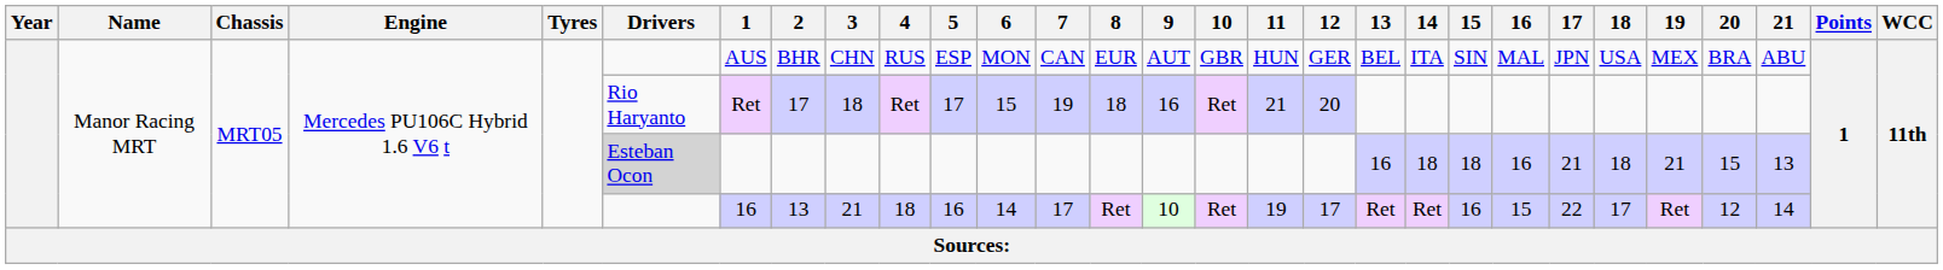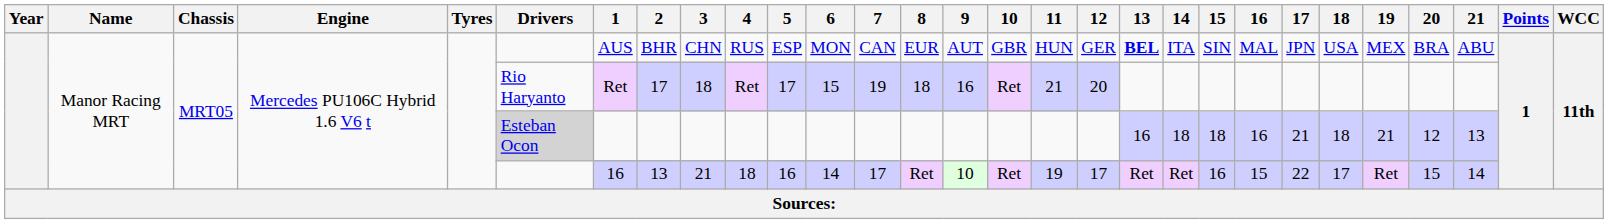row 2 | 13: normal -> bold
row 4 | 20: 15 -> 12
row 5 | 20: 12 -> 15
